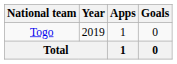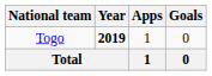Togo | Year: normal -> bold
